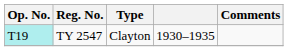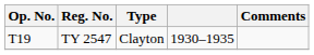TY 2547 | Op. No.: paleturquoise background -> no background
